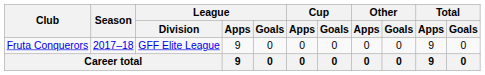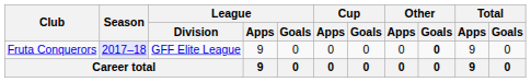Fruta Conquerors | Season: no background -> lavender background
Fruta Conquerors | Other / Goals: normal -> bold
